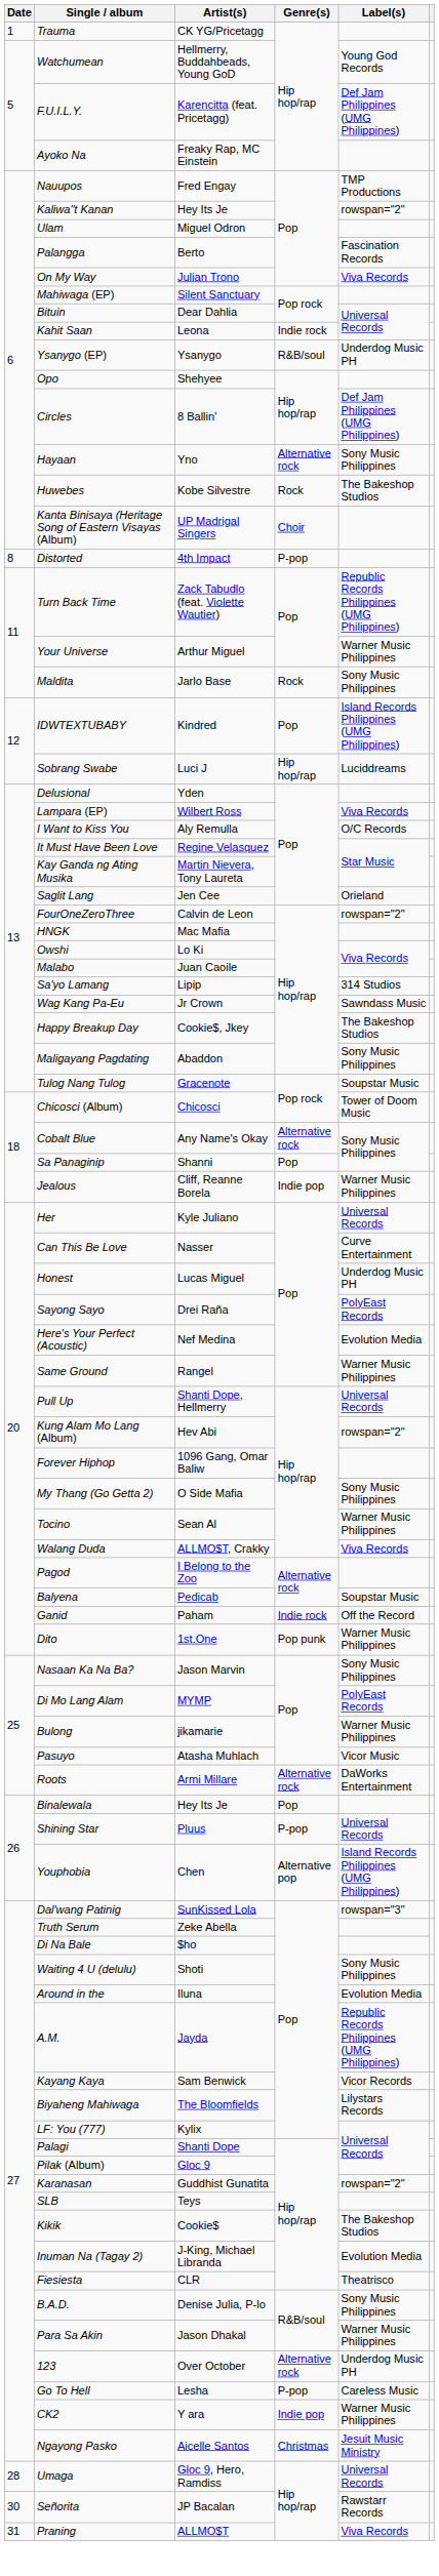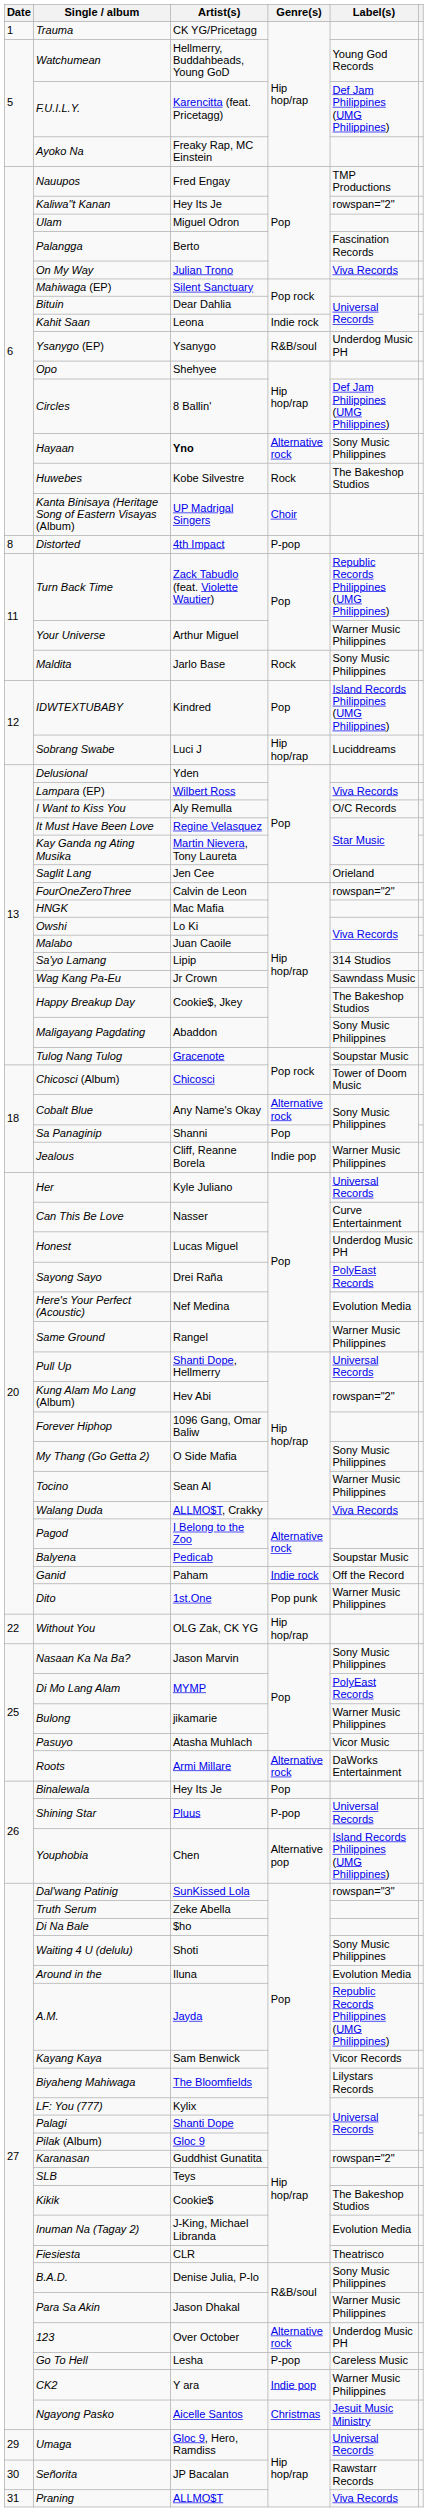Hayaan | Artist(s): normal -> bold
+ row: 22 | Without You | OLG Zak, CK YG | Hip hop/rap
Umaga | Date: 28 -> 29
